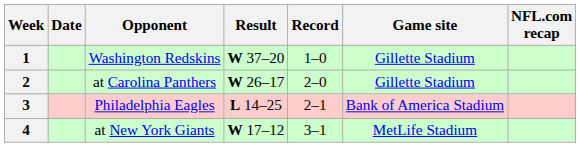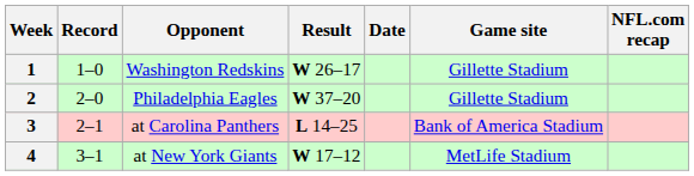columns swapped: Date <-> Record
1 | Result: W 37–20 -> W 26–17
2 | Opponent: at Carolina Panthers -> Philadelphia Eagles
2 | Result: W 26–17 -> W 37–20
3 | Opponent: Philadelphia Eagles -> at Carolina Panthers
